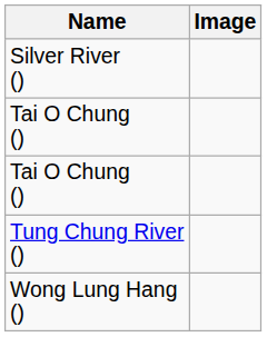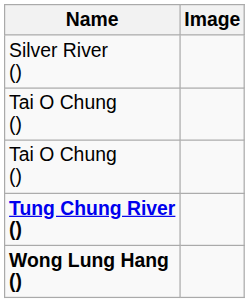row 5 | Name: normal -> bold
row 6 | Name: normal -> bold
